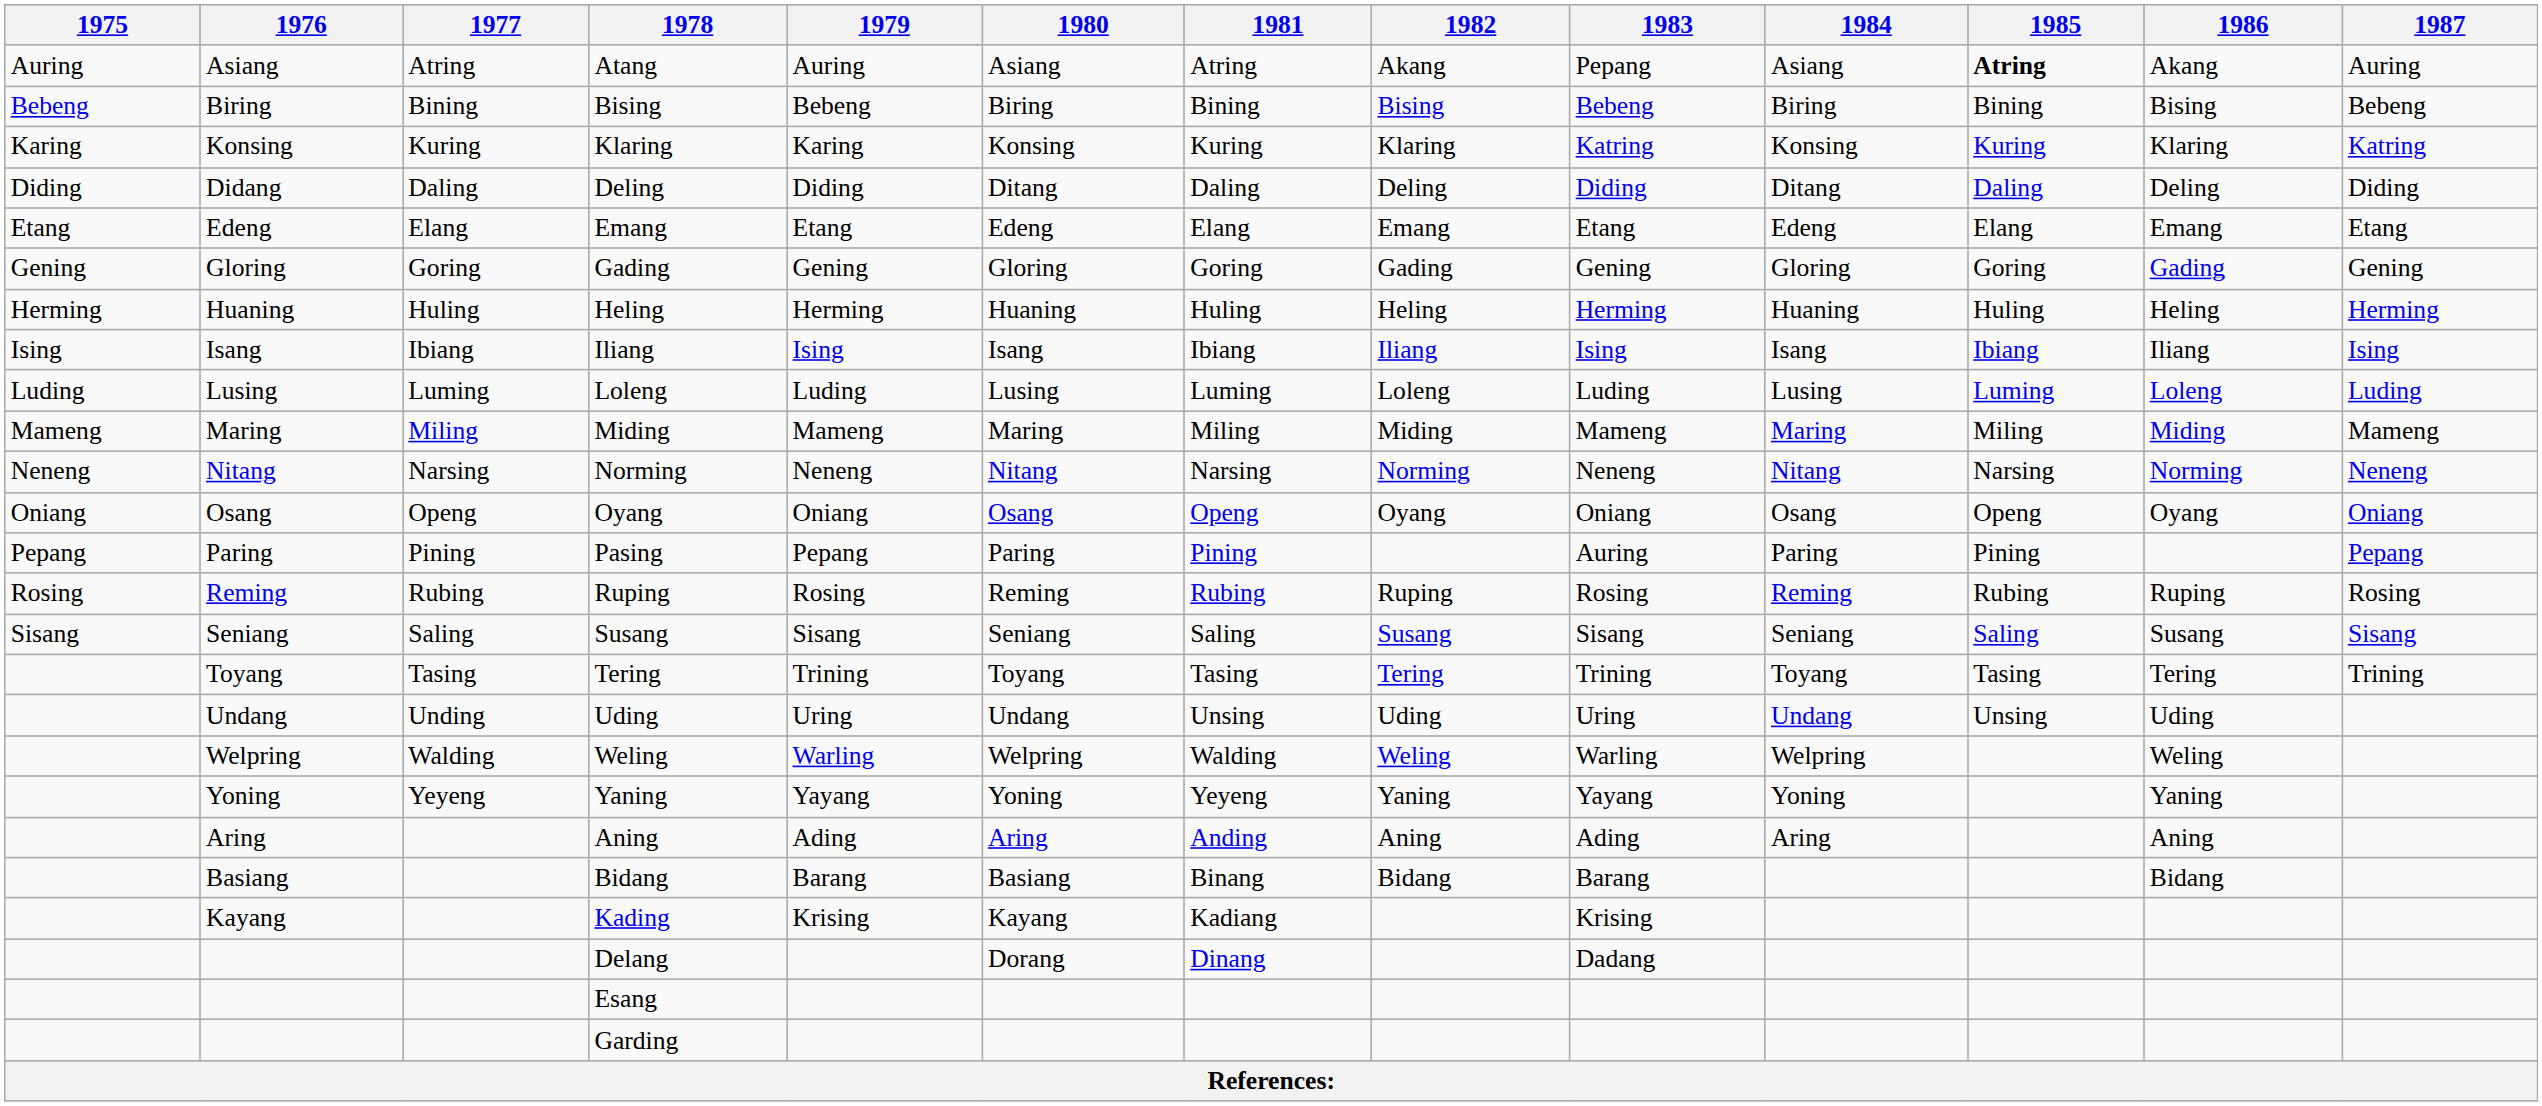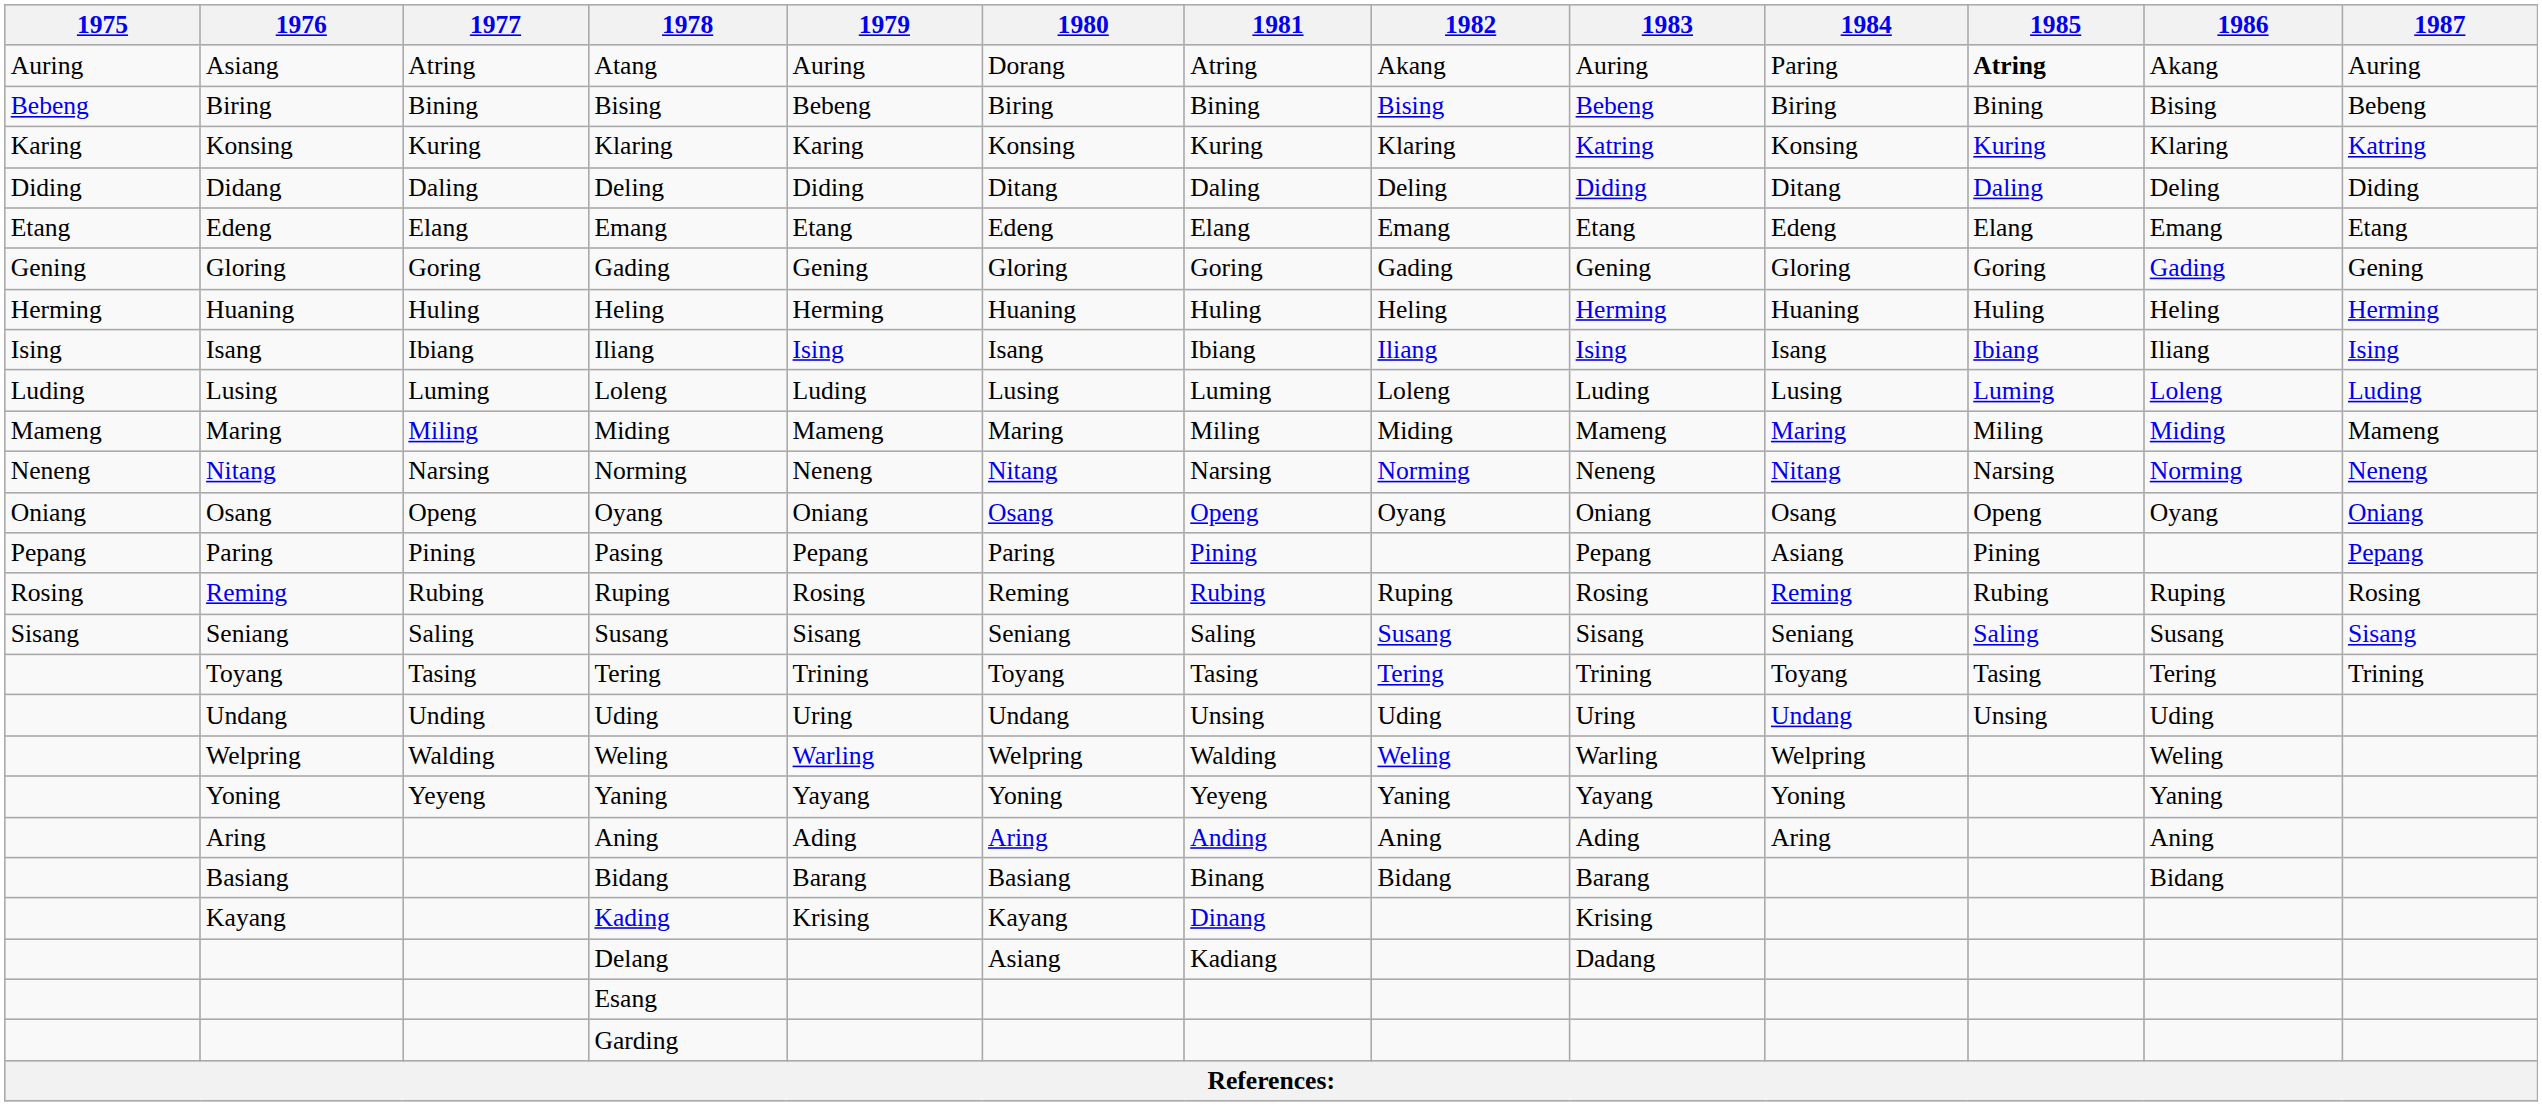Atang | 1980: Asiang -> Dorang
Atang | 1983: Pepang -> Auring
Atang | 1984: Asiang -> Paring
Pasing | 1983: Auring -> Pepang
Pasing | 1984: Paring -> Asiang
Kading | 1981: Kadiang -> Dinang
Delang | 1980: Dorang -> Asiang
Delang | 1981: Dinang -> Kadiang
